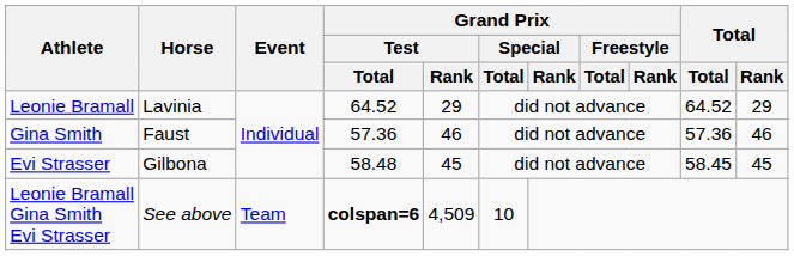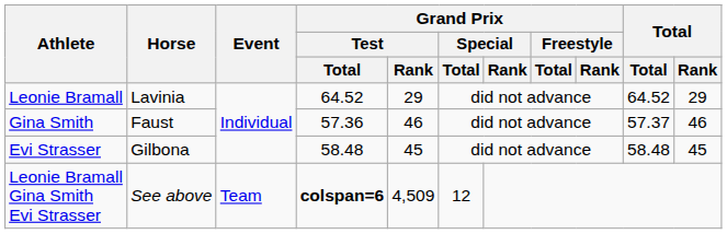Gina Smith | Total: 57.36 -> 57.37
Evi Strasser | Total: 58.45 -> 58.48
Leonie Bramall Gina Smith Evi Strasser | Grand Prix / Special / Total: 10 -> 12
